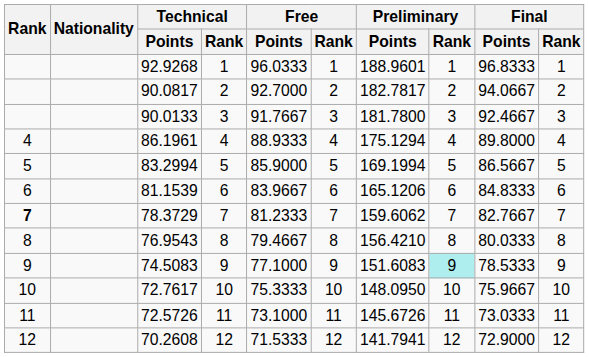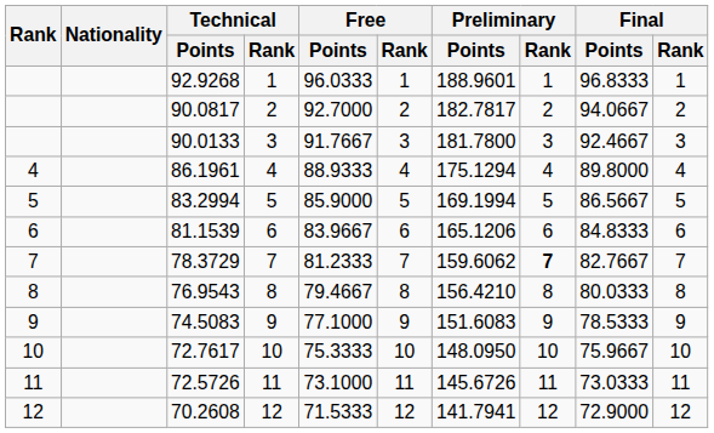78.3729 | Rank: bold -> normal
78.3729 | Preliminary / Rank: normal -> bold
74.5083 | Preliminary / Rank: paleturquoise background -> no background
